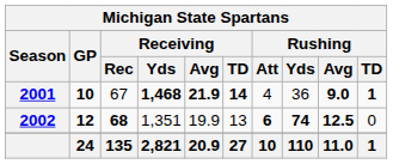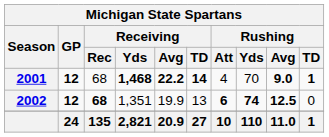2001 | GP: 10 -> 12
2001 | Receiving / Rec: 67 -> 68
2001 | Receiving / Avg: 21.9 -> 22.2
2001 | Rushing / Yds: 36 -> 70
